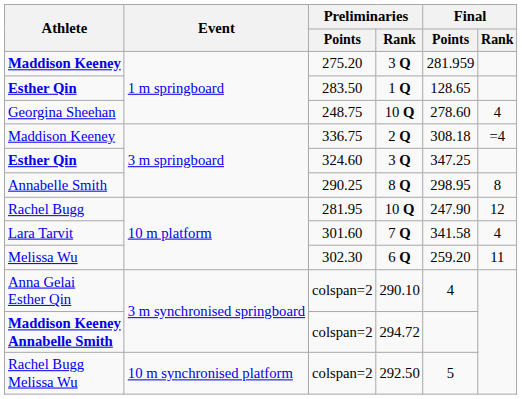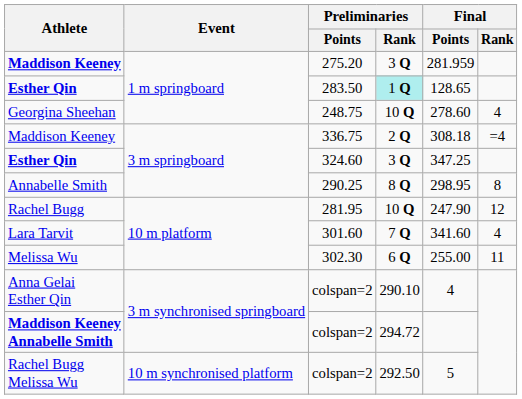Esther Qin / 283.50 | Preliminaries / Rank: no background -> paleturquoise background
Lara Tarvit | Final / Points: 341.58 -> 341.60
Melissa Wu | Final / Points: 259.20 -> 255.00
